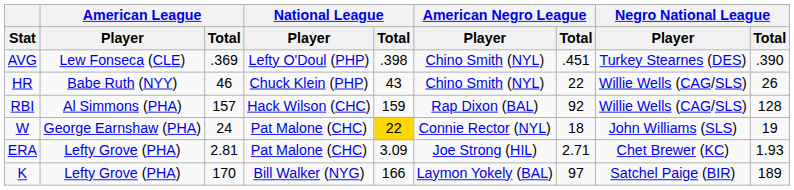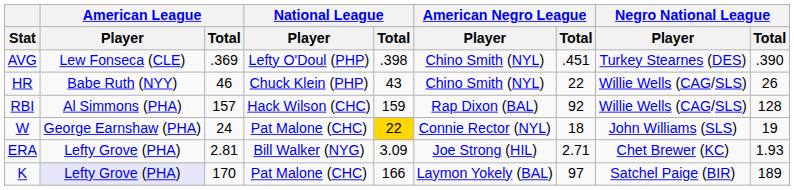ERA | National League / Player: Pat Malone (CHC) -> Bill Walker (NYG)
K | American League / Player: no background -> lavender background
K | National League / Player: Bill Walker (NYG) -> Pat Malone (CHC)
